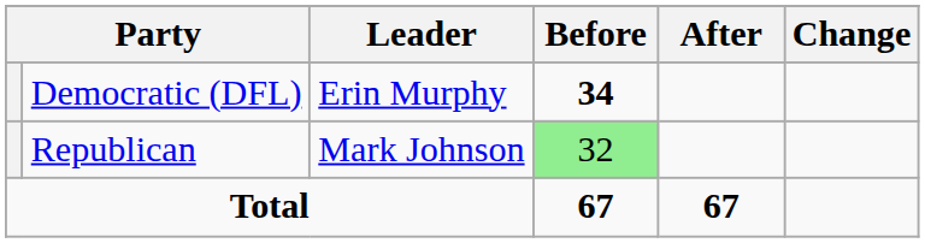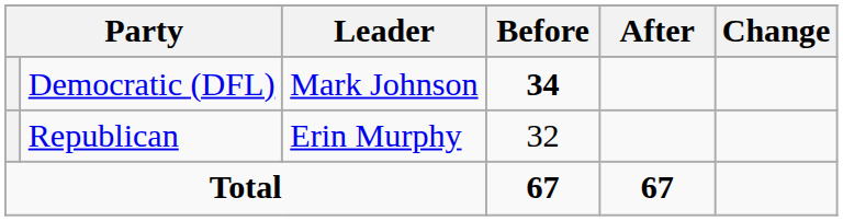Democratic (DFL) | Leader: Erin Murphy -> Mark Johnson
Republican | Leader: Mark Johnson -> Erin Murphy
Republican | Before: lightgreen background -> no background
